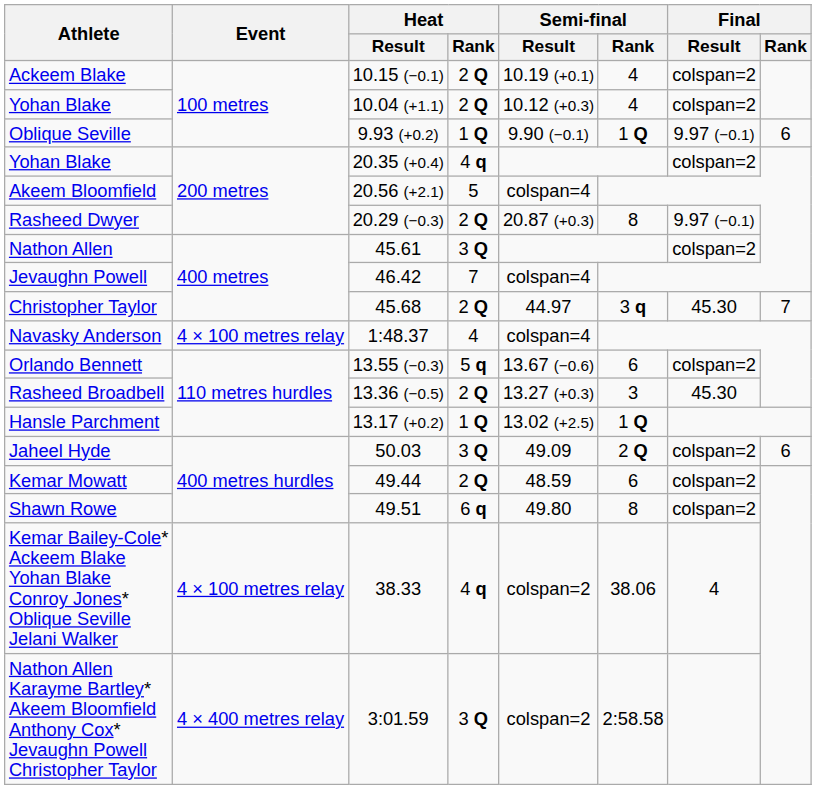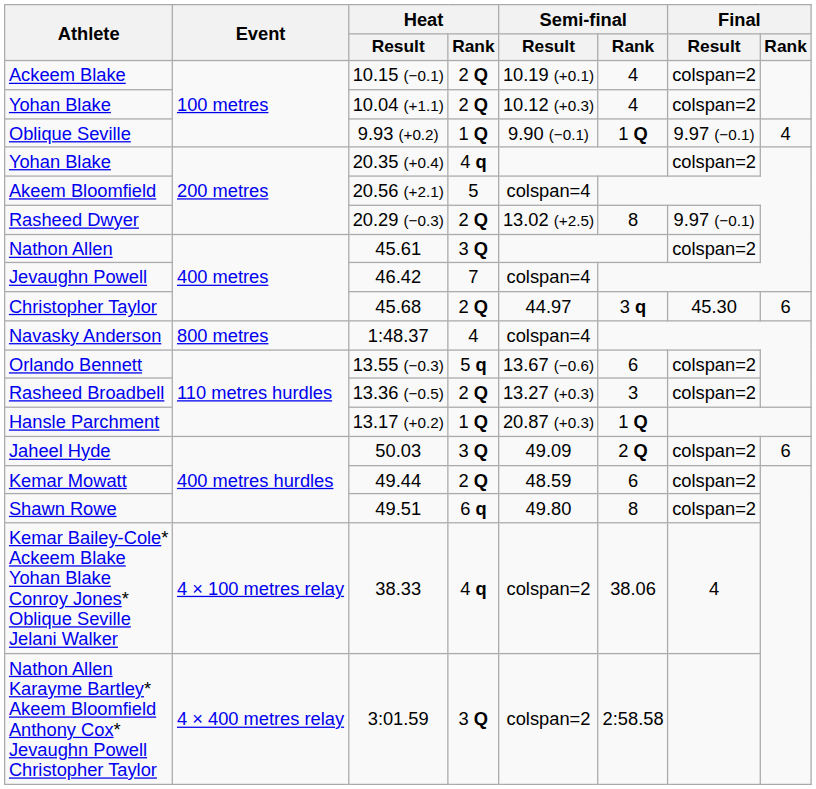Oblique Seville | Final / Rank: 6 -> 4
Rasheed Dwyer | Semi-final / Result: 20.87 (+0.3) -> 13.02 (+2.5)
Christopher Taylor | Final / Rank: 7 -> 6
Navasky Anderson | Event: 4 × 100 metres relay -> 800 metres
Rasheed Broadbell | Final / Result: 45.30 -> colspan=2
Hansle Parchment | Semi-final / Result: 13.02 (+2.5) -> 20.87 (+0.3)
